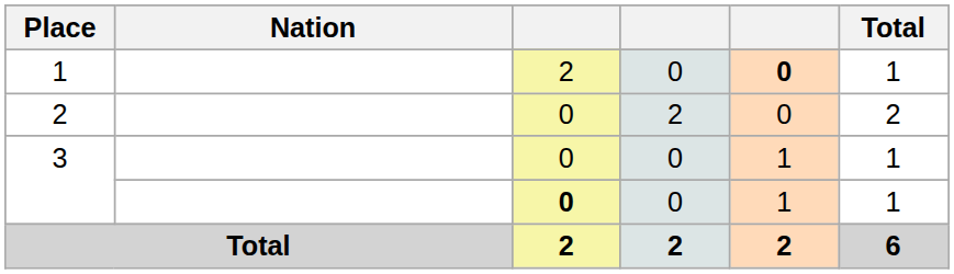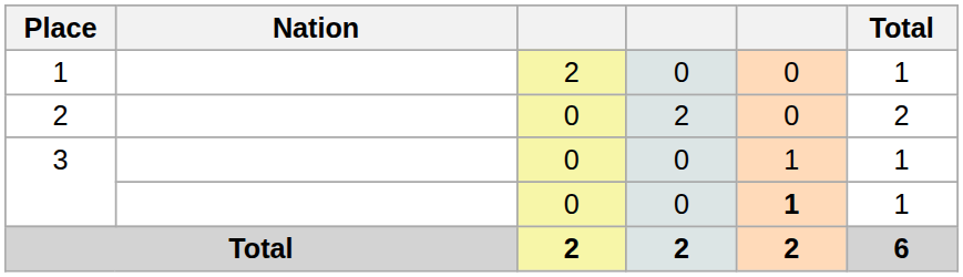row 2 | column 5: bold -> normal
row 5 | column 3: bold -> normal
row 5 | column 5: normal -> bold
